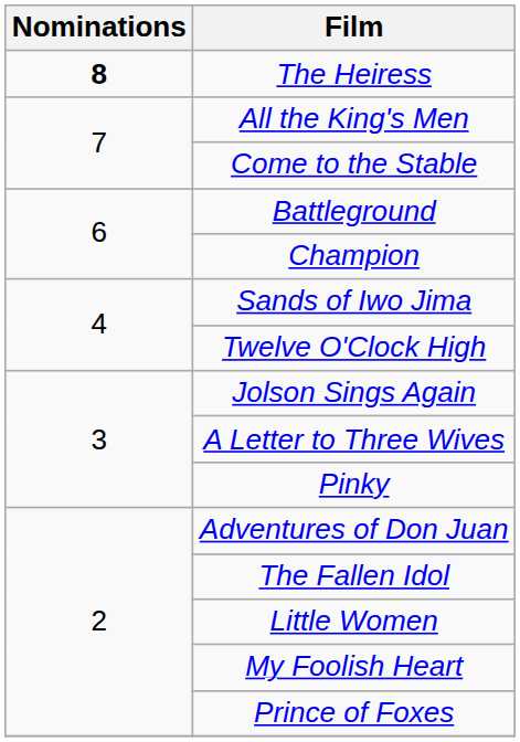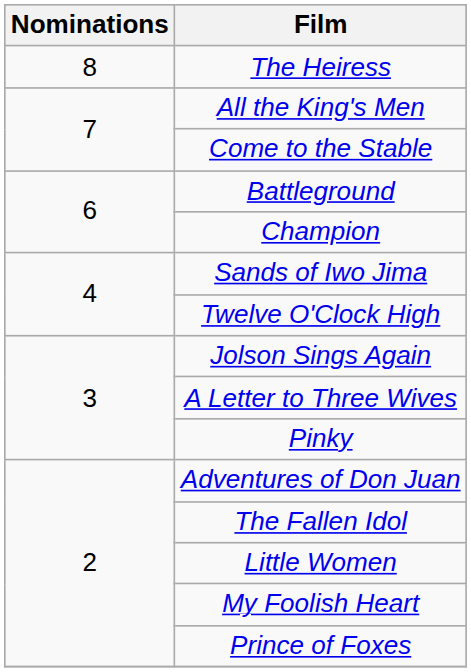The Heiress | Nominations: bold -> normal
